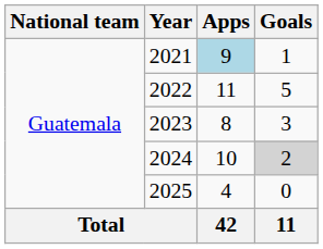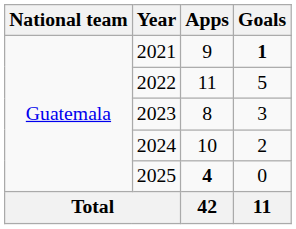2021 | Apps: lightblue background -> no background
2021 | Goals: normal -> bold
2024 | Goals: lightgrey background -> no background
2025 | Apps: normal -> bold
